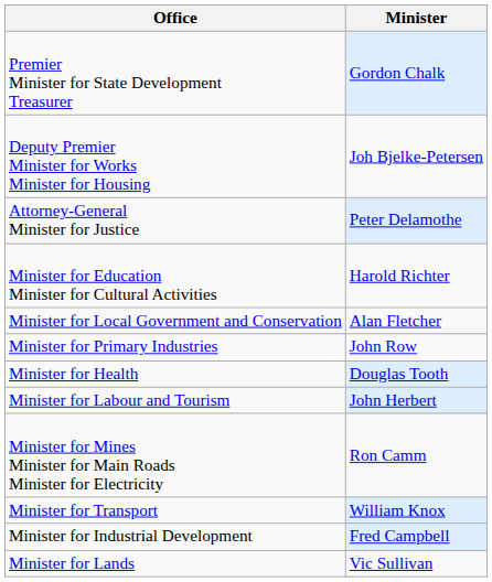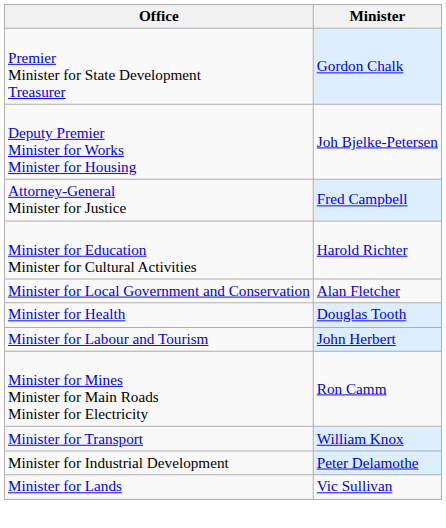Attorney-General Minister for Justice | Minister: Peter Delamothe -> Fred Campbell
- row: Minister for Primary Industries | John Row
Minister for Industrial Development | Minister: Fred Campbell -> Peter Delamothe
